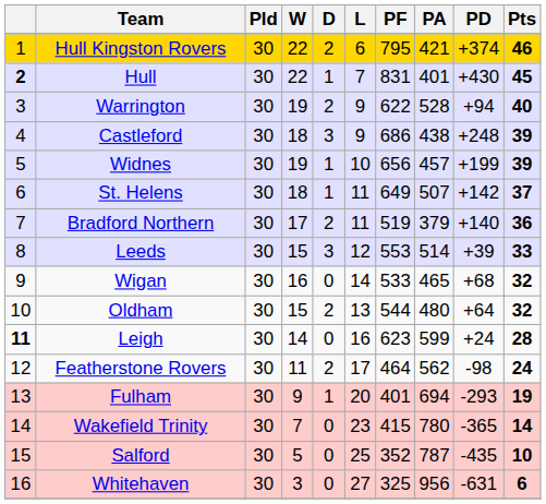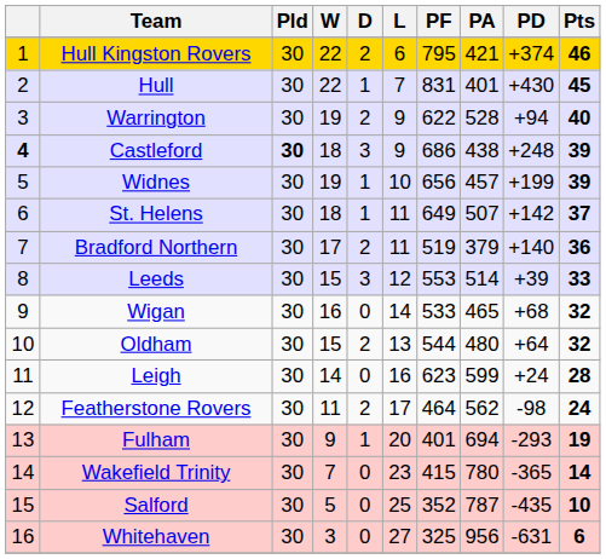Hull | column 1: bold -> normal
Castleford | column 1: normal -> bold
Castleford | Pld: normal -> bold
Leigh | column 1: bold -> normal
